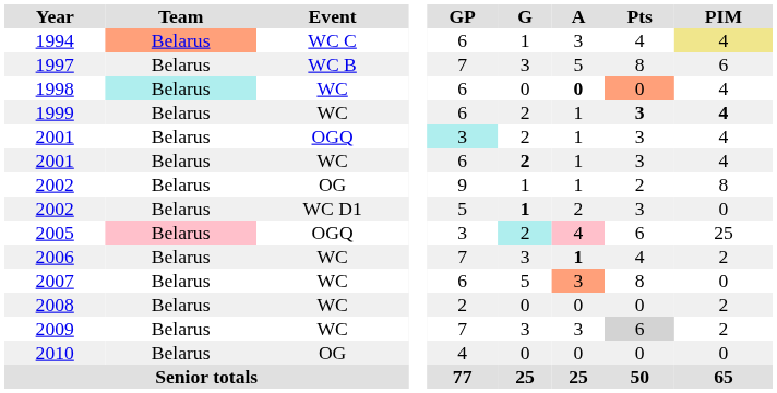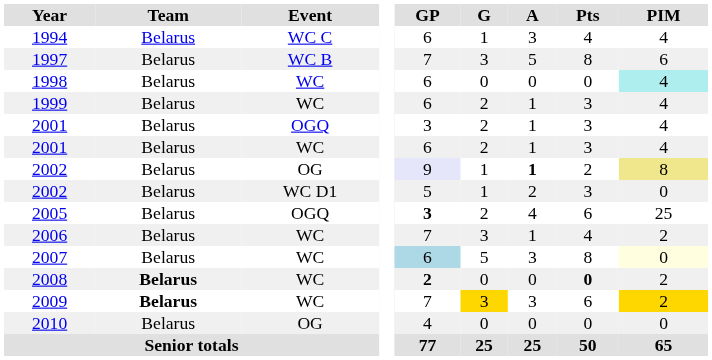1994 | Team: lightsalmon background -> no background
1994 | PIM: khaki background -> no background
1998 | Team: paleturquoise background -> no background
1998 | A: bold -> normal
1998 | Pts: lightsalmon background -> no background
1998 | PIM: no background -> paleturquoise background
1999 | Pts: bold -> normal
1999 | PIM: bold -> normal
2001 / OGQ | GP: paleturquoise background -> no background
2001 / WC | G: bold -> normal
2002 / OG | GP: no background -> lavender background
2002 / OG | A: normal -> bold
2002 / OG | PIM: no background -> khaki background
2002 / WC D1 | G: bold -> normal
2005 | Team: pink background -> no background
2005 | GP: normal -> bold
2005 | G: paleturquoise background -> no background
2005 | A: pink background -> no background
2006 | A: bold -> normal
2007 | GP: no background -> lightblue background
2007 | A: lightsalmon background -> no background
2007 | PIM: no background -> lightyellow background
2008 | Team: normal -> bold
2008 | GP: normal -> bold
2008 | Pts: normal -> bold
2009 | Team: normal -> bold
2009 | G: no background -> gold background
2009 | Pts: lightgrey background -> no background
2009 | PIM: no background -> gold background
